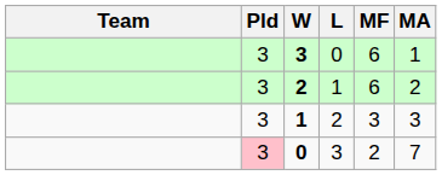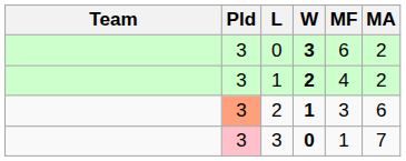columns swapped: W <-> L
row 2 | MA: 1 -> 2
row 3 | MF: 6 -> 4
row 4 | Pld: no background -> lightsalmon background
row 4 | MA: 3 -> 6
row 5 | MF: 2 -> 1
